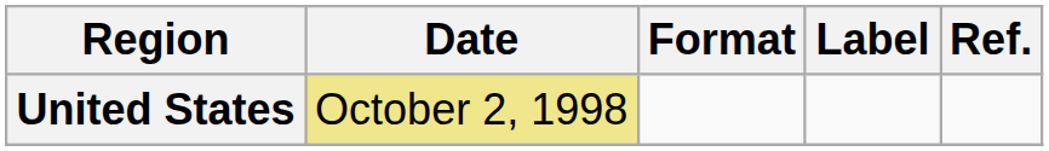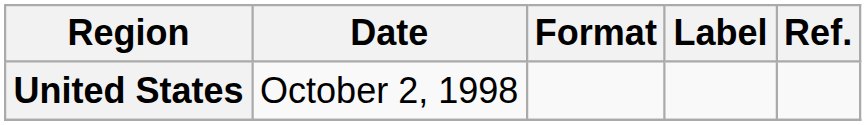United States | Date: khaki background -> no background
